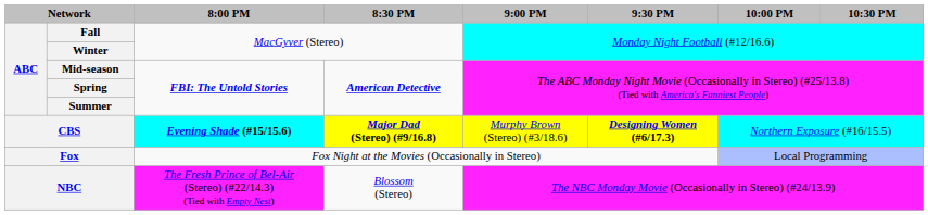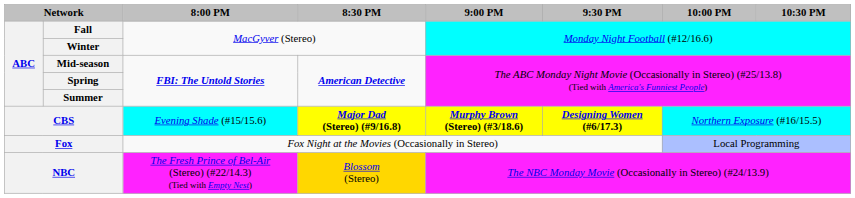CBS | 8:00 PM: bold -> normal
CBS | 9:00 PM: normal -> bold
NBC | 8:30 PM: no background -> gold background
